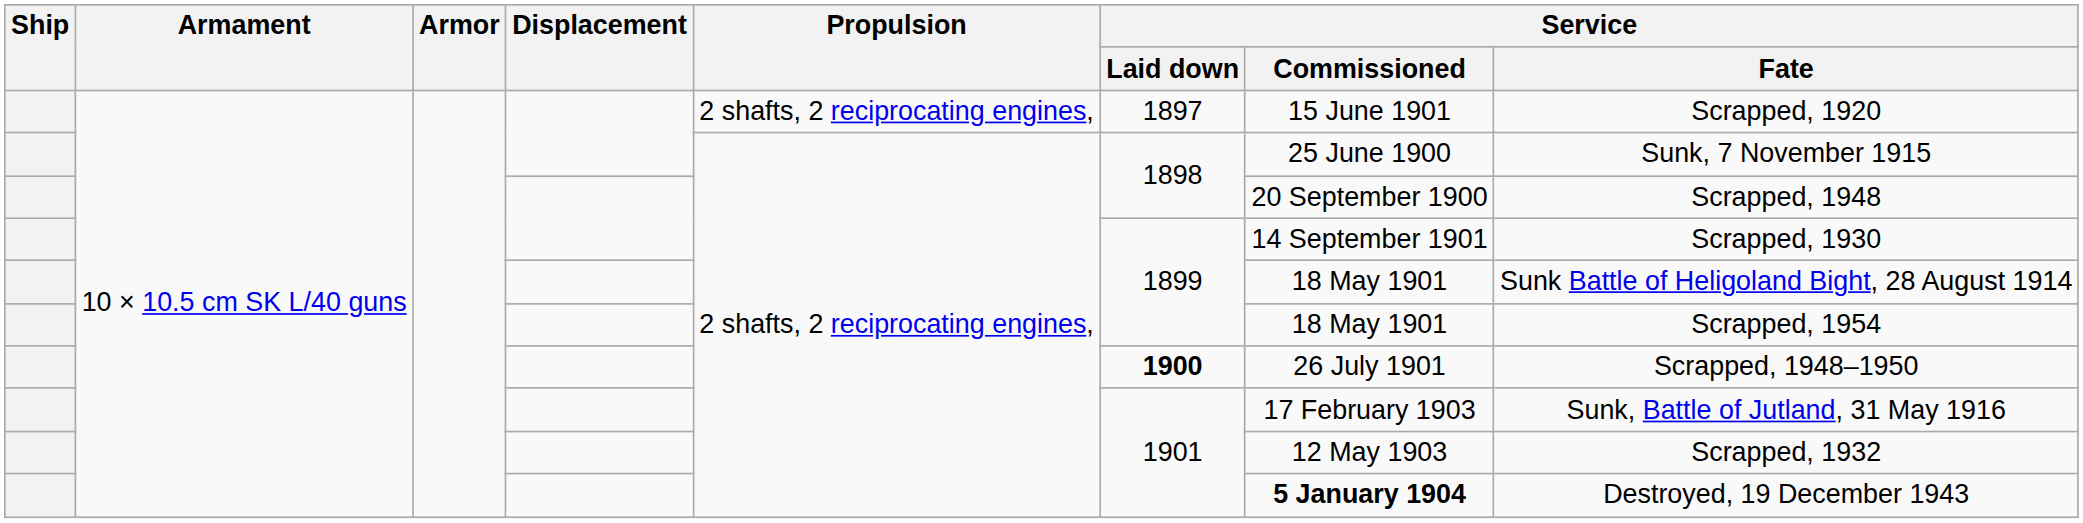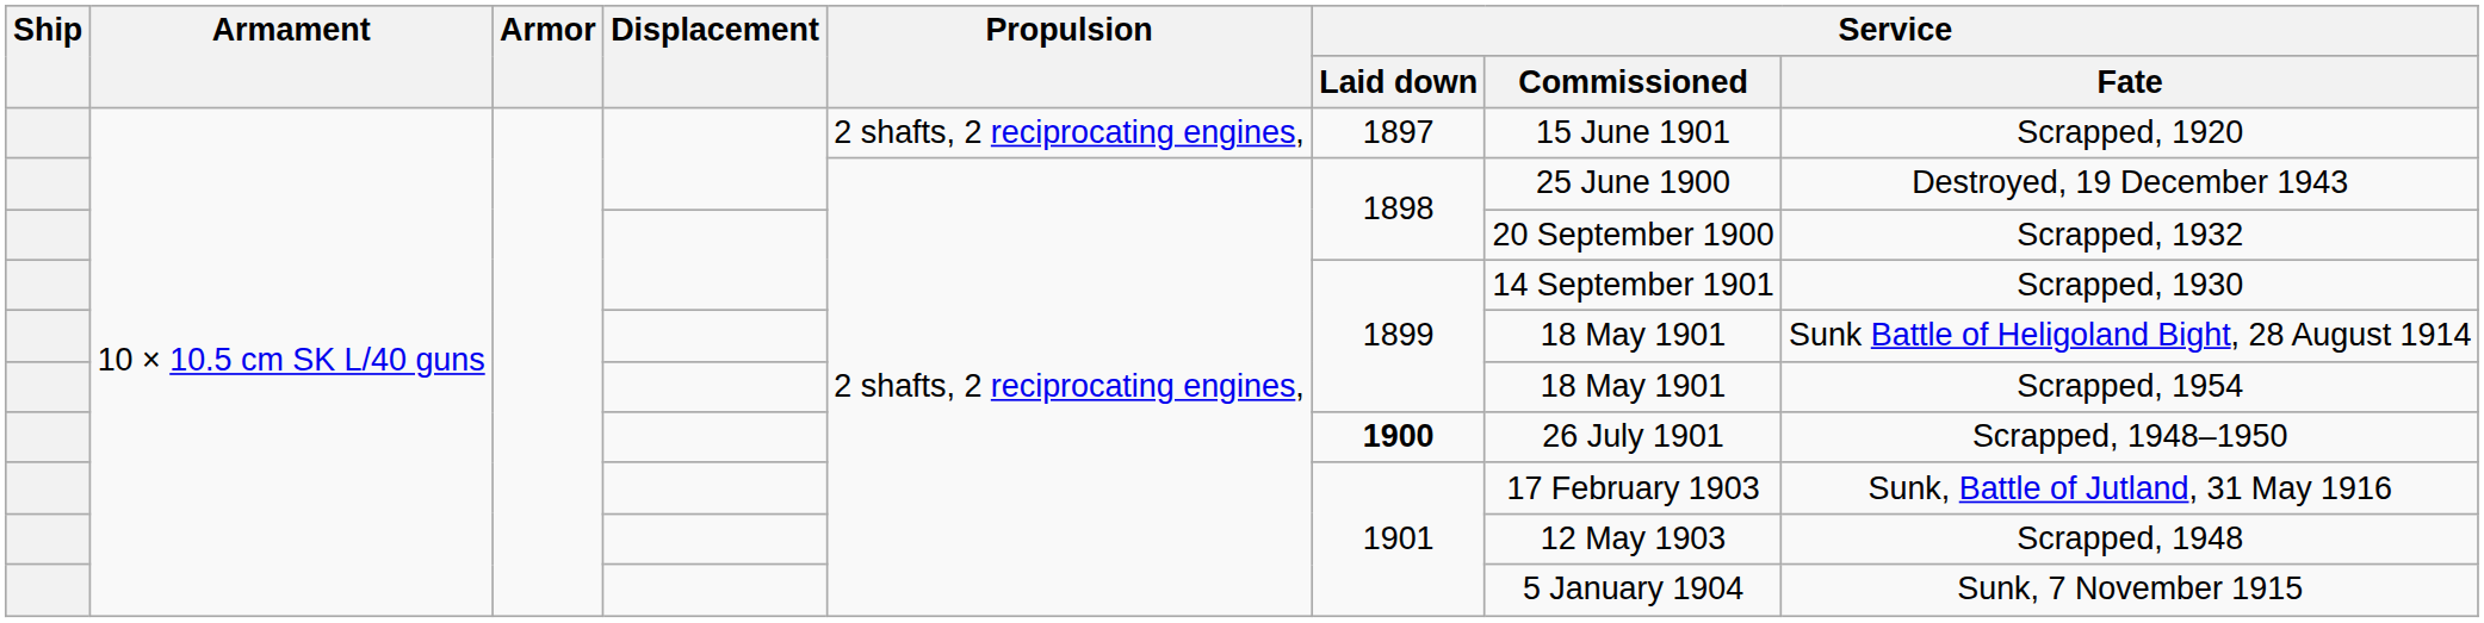row 4 | Service / Fate: Sunk, 7 November 1915 -> Destroyed, 19 December 1943
row 5 | Service / Fate: Scrapped, 1948 -> Scrapped, 1932
row 11 | Service / Fate: Scrapped, 1932 -> Scrapped, 1948
row 12 | Service / Commissioned: bold -> normal
row 12 | Service / Fate: Destroyed, 19 December 1943 -> Sunk, 7 November 1915
